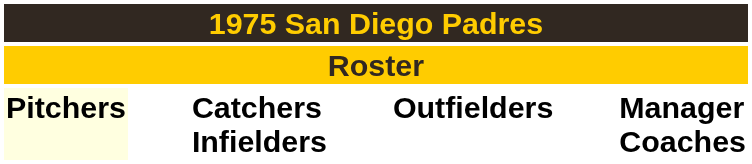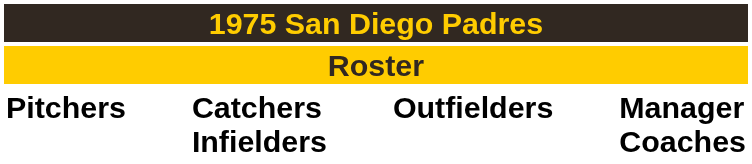Pitchers | column 1: lightyellow background -> no background
